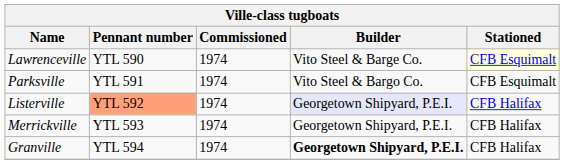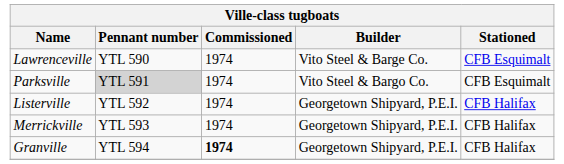Lawrenceville | Stationed: lightyellow background -> no background
Parksville | Pennant number: no background -> lightgrey background
Listerville | Pennant number: lightsalmon background -> no background
Listerville | Builder: lavender background -> no background
Granville | Commissioned: normal -> bold
Granville | Builder: bold -> normal
